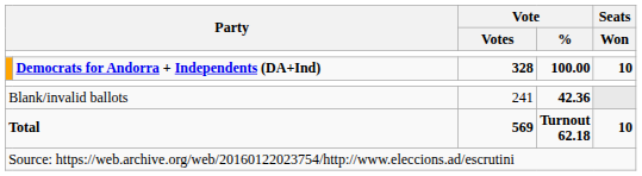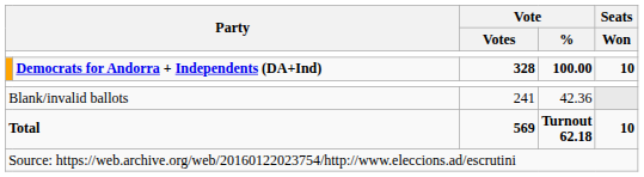Blank/invalid ballots | Vote / %: bold -> normal
